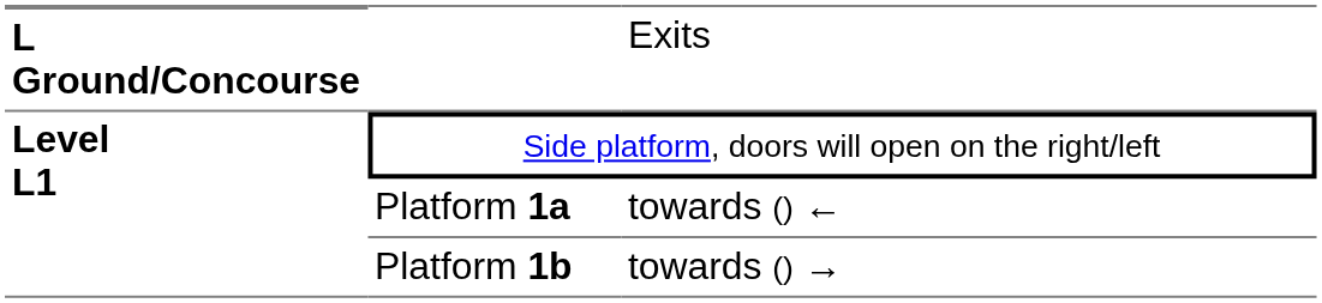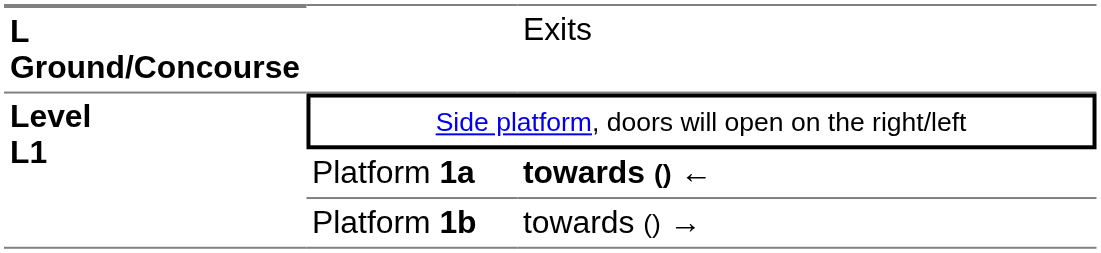Platform 1a | column 3: normal -> bold
